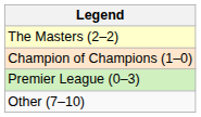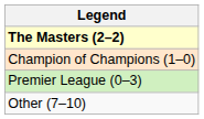row 2 | column 1: normal -> bold
